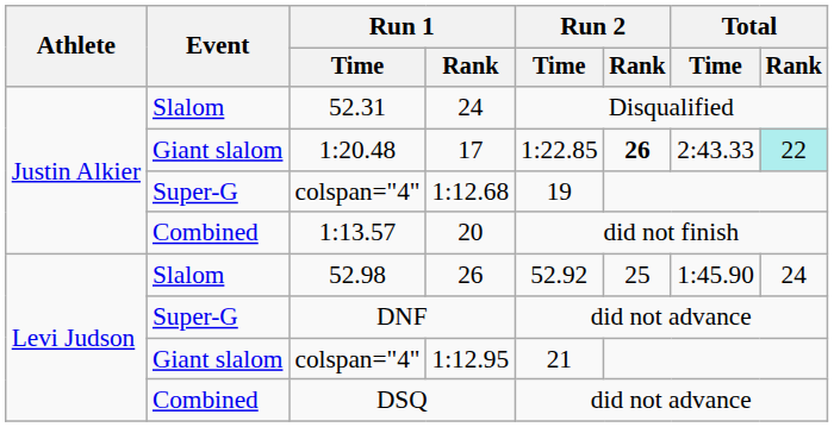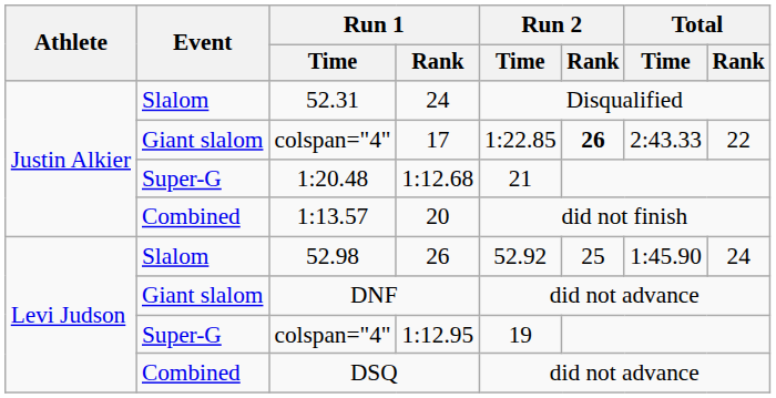17 | Run 1 / Time: 1:20.48 -> colspan="4"
17 | Total / Rank: paleturquoise background -> no background
1:12.68 | Run 1 / Time: colspan="4" -> 1:20.48
1:12.68 | Run 2 / Time: 19 -> 21
DNF | Event: Super-G -> Giant slalom
1:12.95 | Event: Giant slalom -> Super-G
1:12.95 | Run 2 / Time: 21 -> 19
